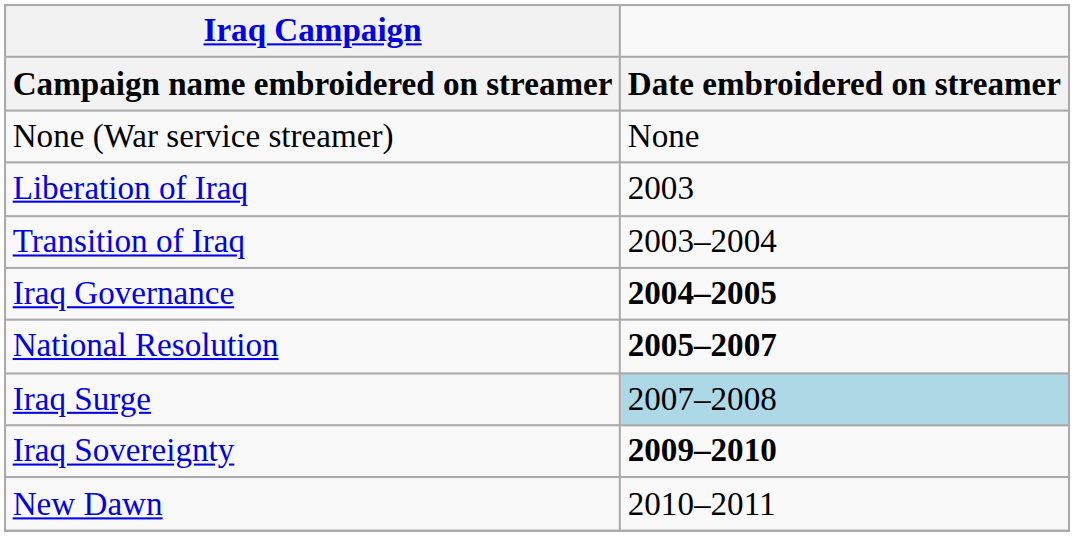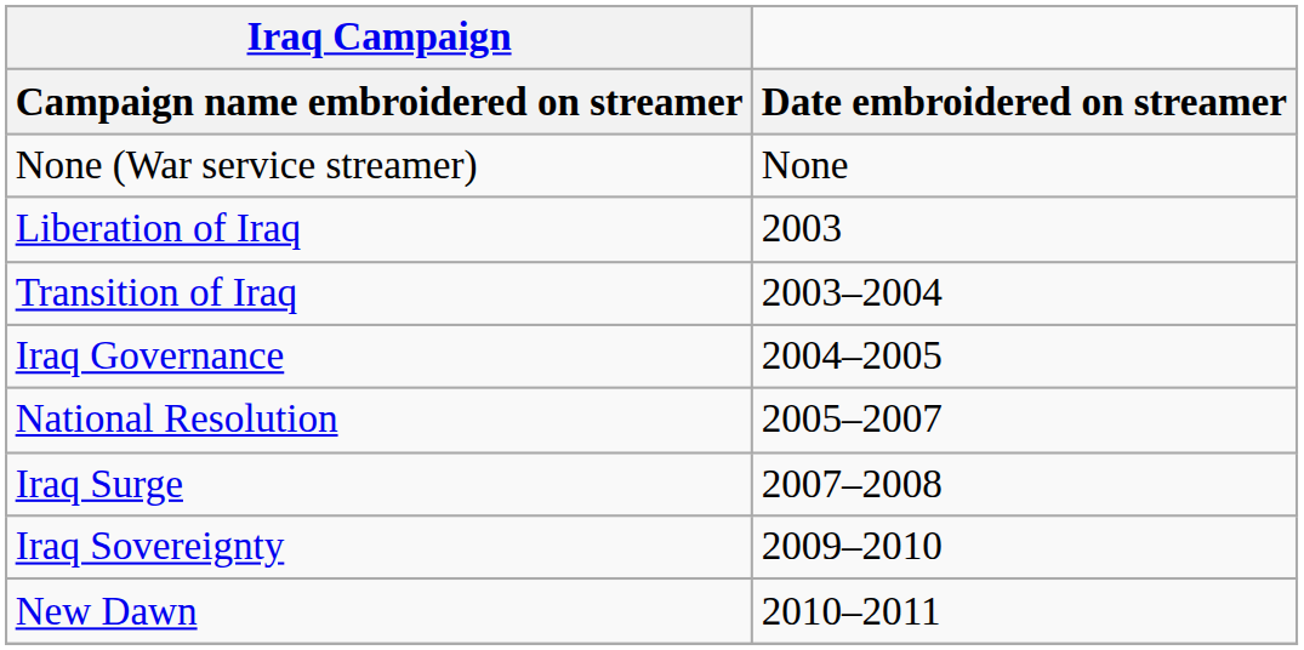Iraq Governance | Date embroidered on streamer: bold -> normal
National Resolution | Date embroidered on streamer: bold -> normal
Iraq Surge | Date embroidered on streamer: lightblue background -> no background
Iraq Sovereignty | Date embroidered on streamer: bold -> normal
